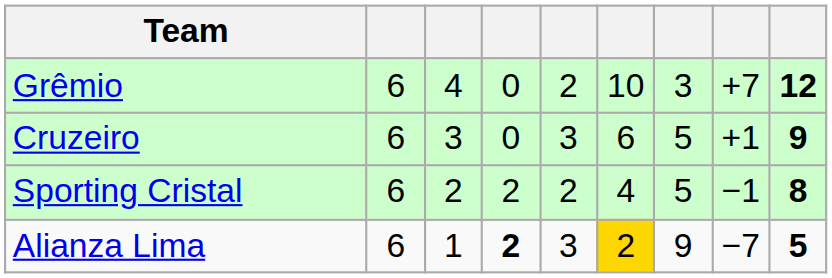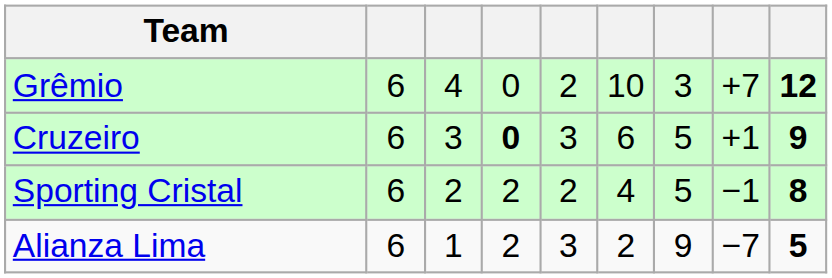Cruzeiro | column 4: normal -> bold
Alianza Lima | column 4: bold -> normal
Alianza Lima | column 6: gold background -> no background
